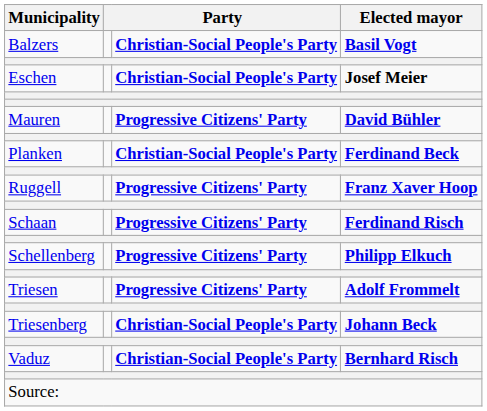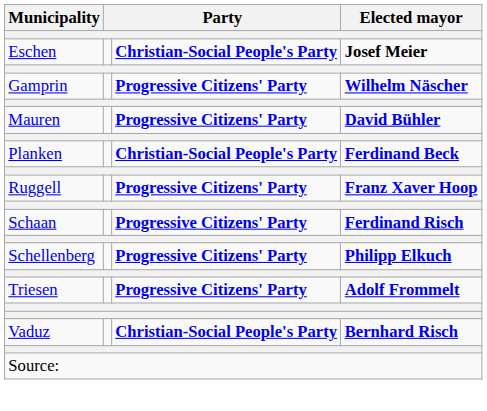- row: Balzers | Christian-Social People's Party | Basil Vogt
+ row: Gamprin | Progressive Citizens' Party | Wilhelm Näscher
- row: Triesenberg | Christian-Social People's Party | Johann Beck
